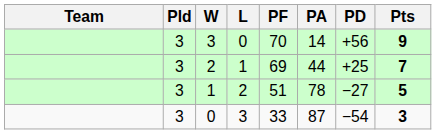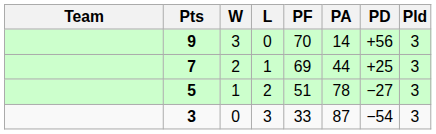columns swapped: Pld <-> Pts
